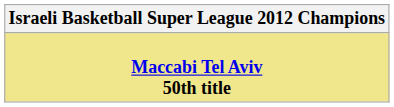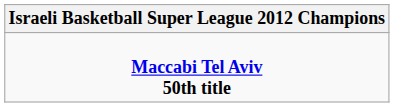row 2 | column 1: khaki background -> no background
